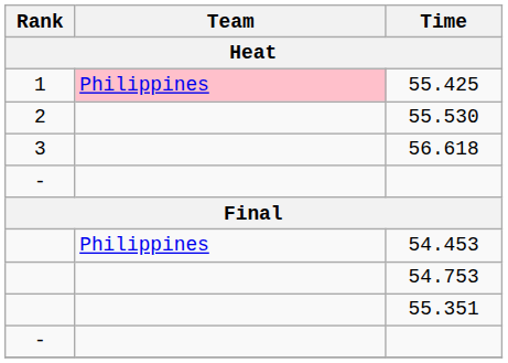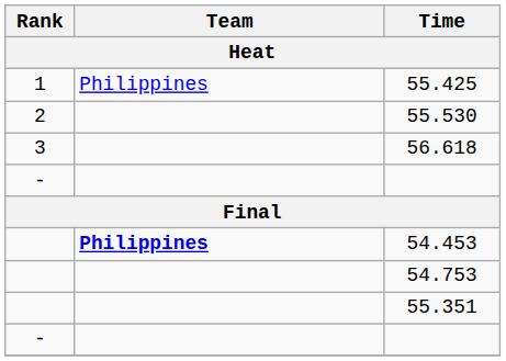55.425 | Team: pink background -> no background
54.453 | Team: normal -> bold
